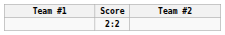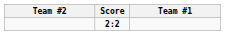columns swapped: Team #1 <-> Team #2
